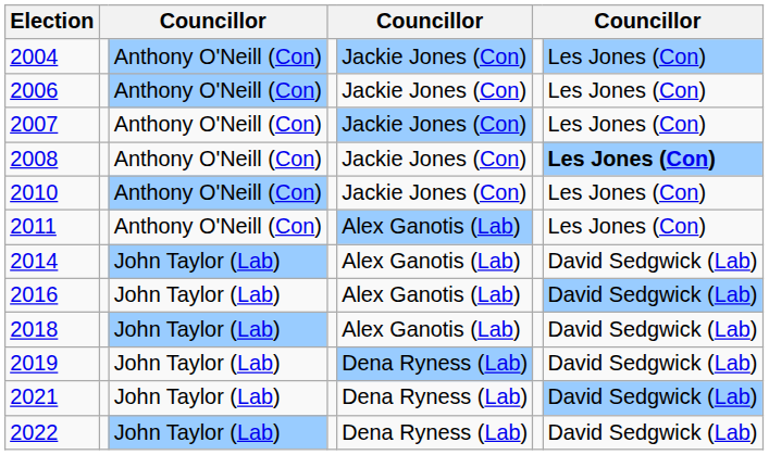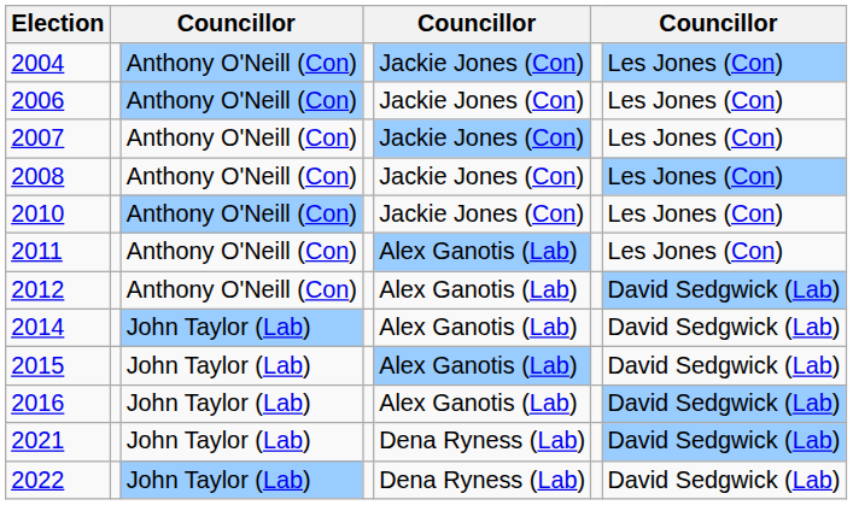2008 | column 7: bold -> normal
+ row: 2012 | Anthony O'Neill (Con) | Alex Ganotis (Lab) | David Sedgwick (Lab)
+ row: 2015 | John Taylor (Lab) | Alex Ganotis (Lab) | David Sedgwick (Lab)
- row: 2018 | John Taylor (Lab) | Alex Ganotis (Lab) | David Sedgwick (Lab)
- row: 2019 | John Taylor (Lab) | Dena Ryness (Lab) | David Sedgwick (Lab)
